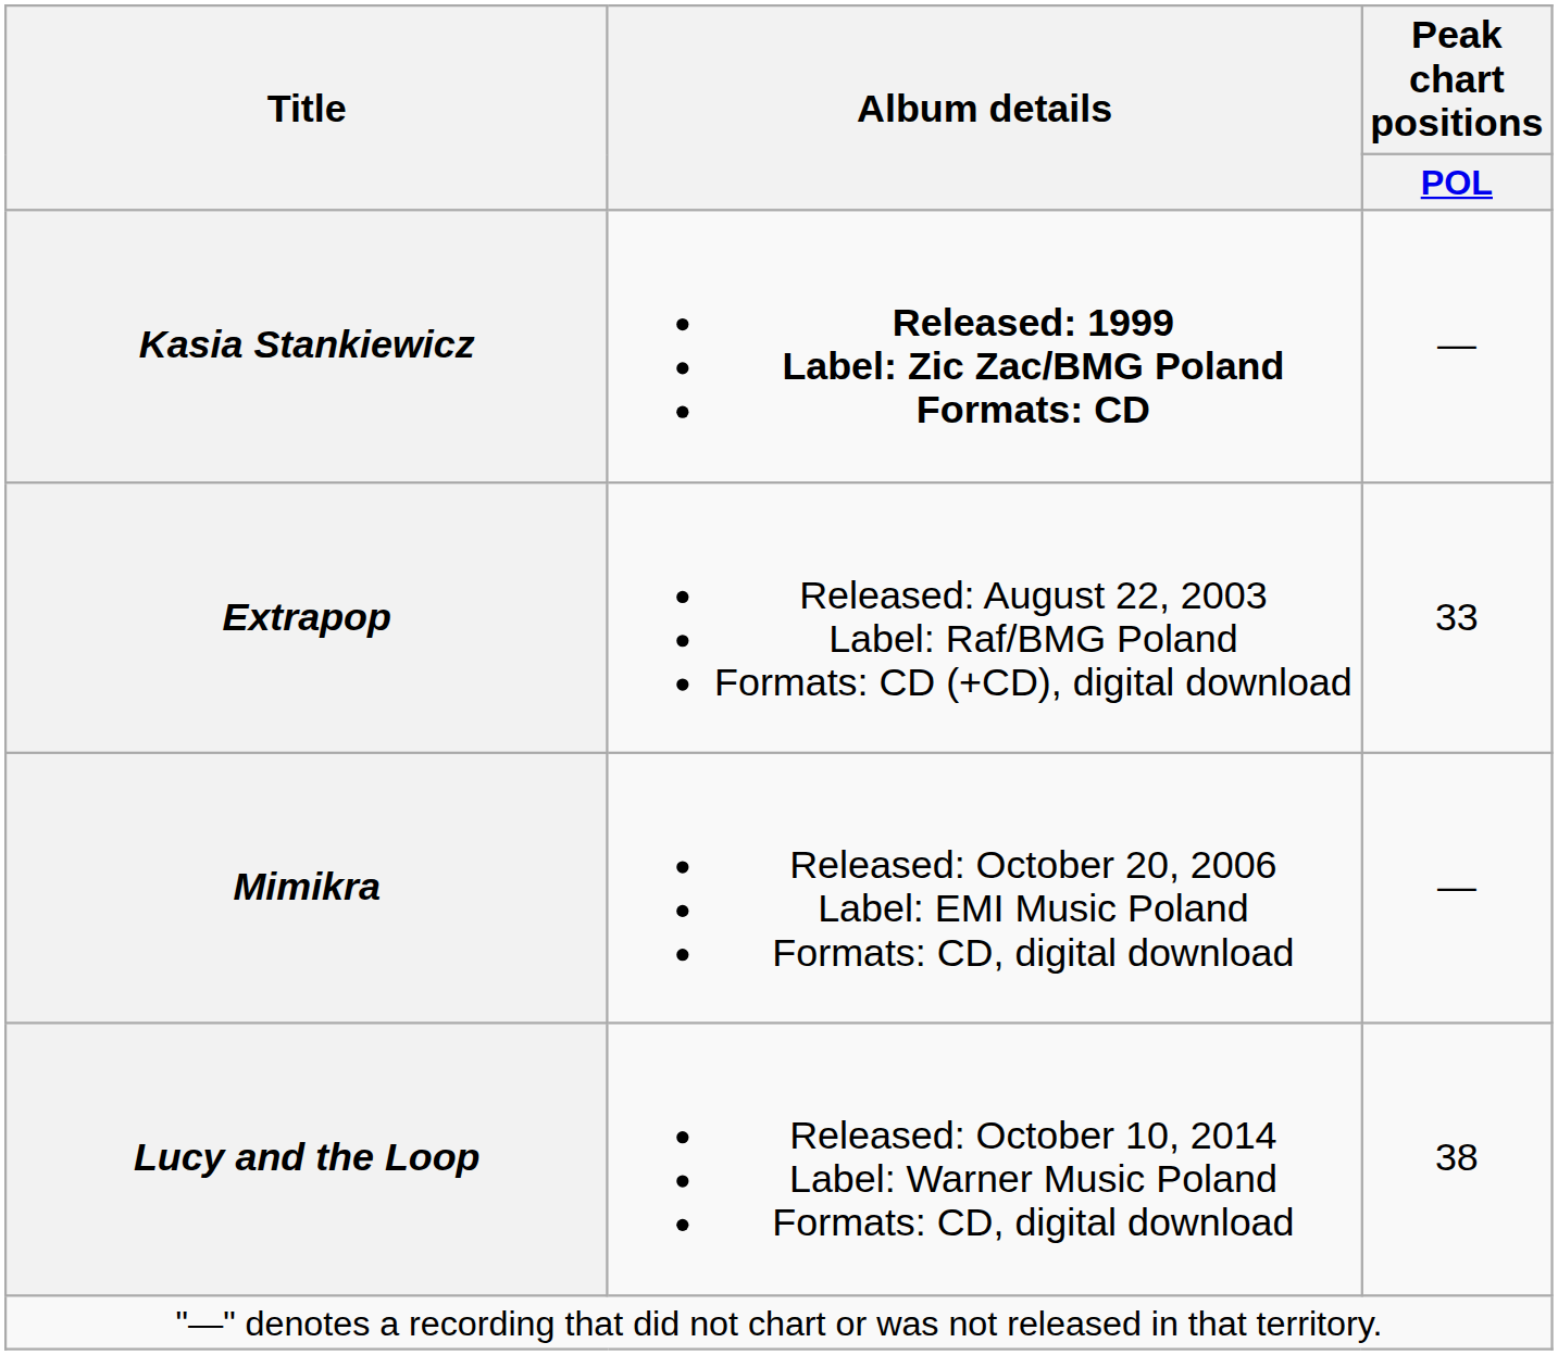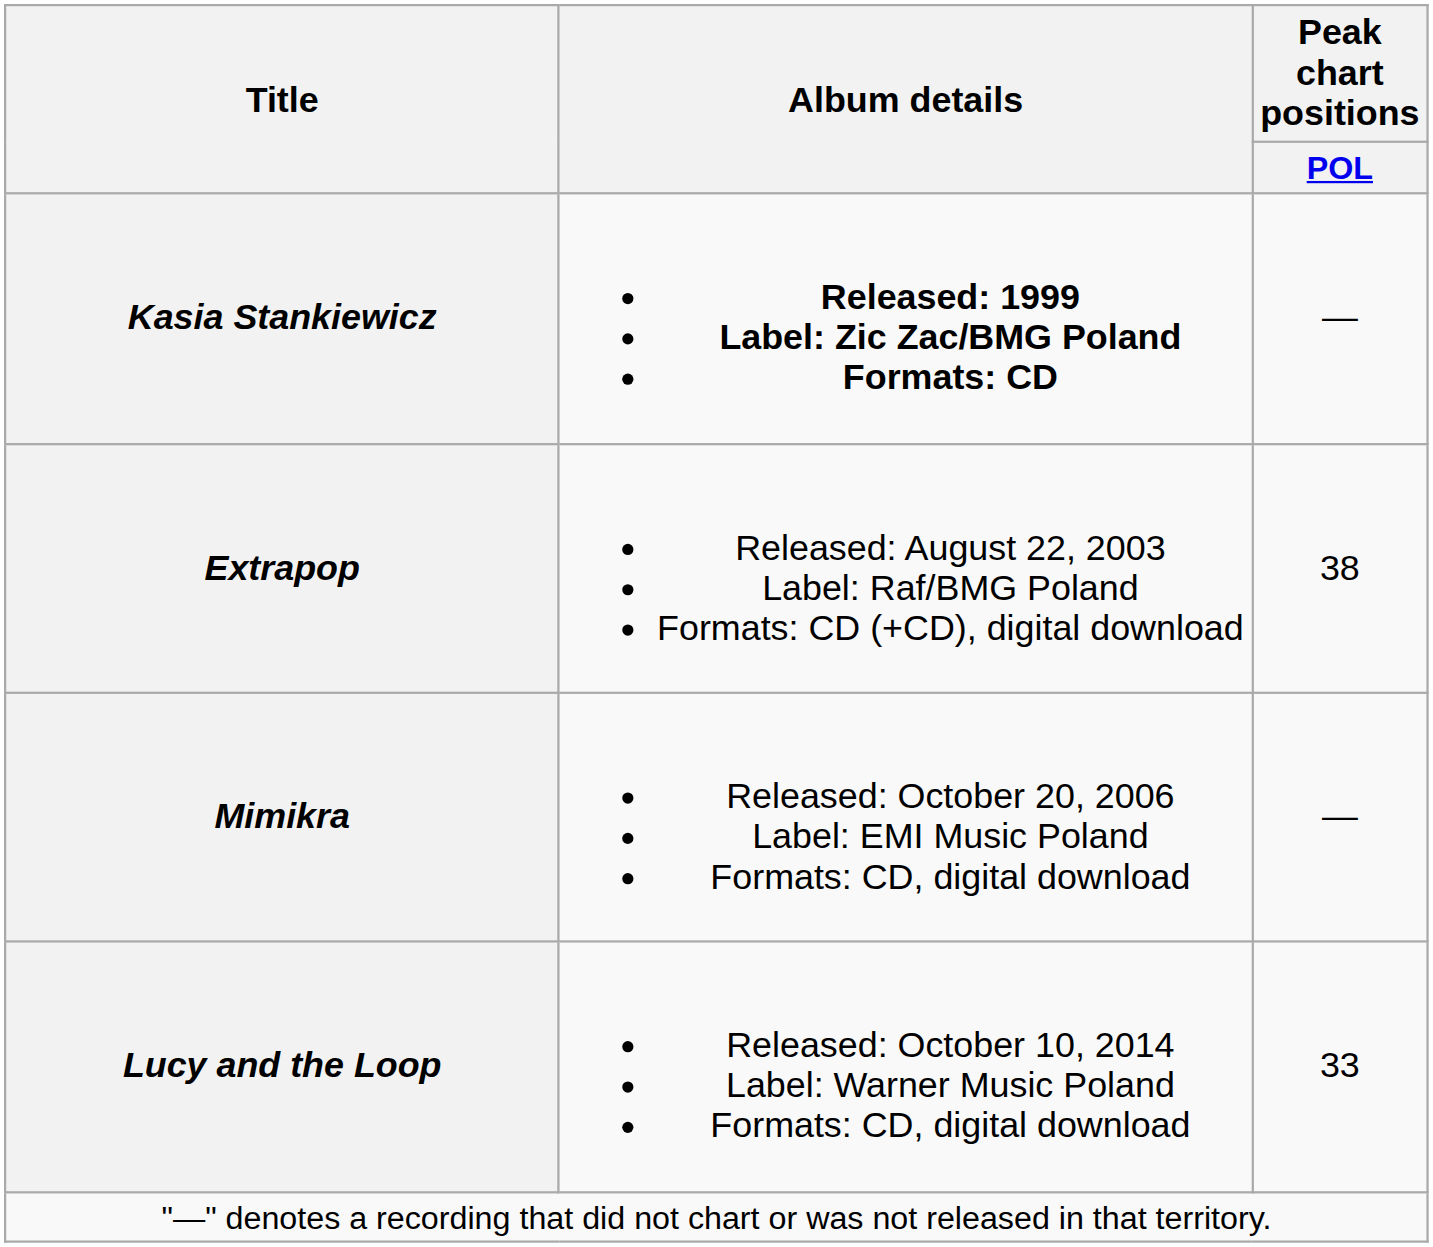Extrapop | Peak chart positions / POL: 33 -> 38
Lucy and the Loop | Peak chart positions / POL: 38 -> 33
